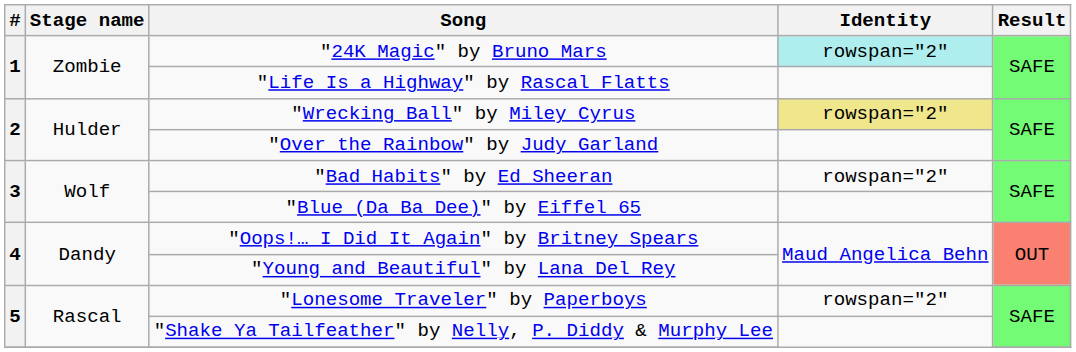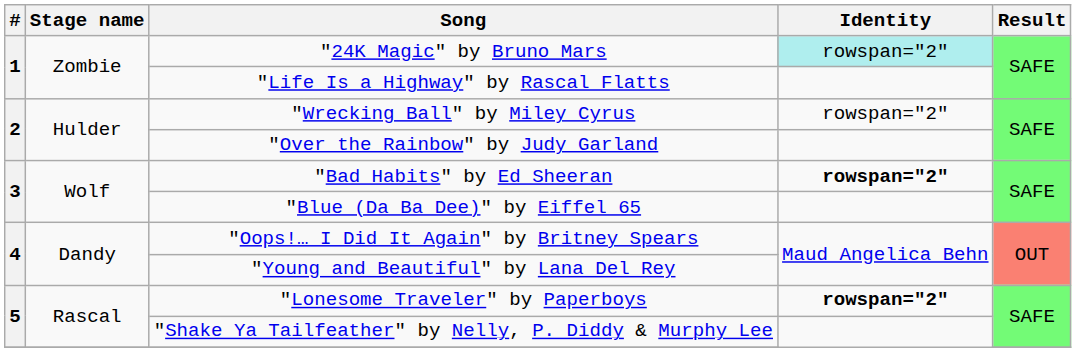"Wrecking Ball" by Miley Cyrus | Identity: khaki background -> no background
"Bad Habits" by Ed Sheeran | Identity: normal -> bold
"Lonesome Traveler" by Paperboys | Identity: normal -> bold
